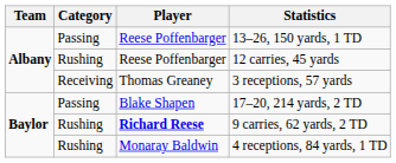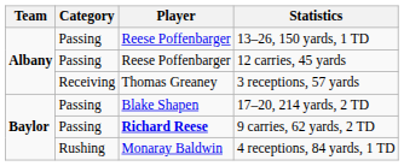12 carries, 45 yards | Category: Rushing -> Passing
9 carries, 62 yards, 2 TD | Category: Rushing -> Passing
